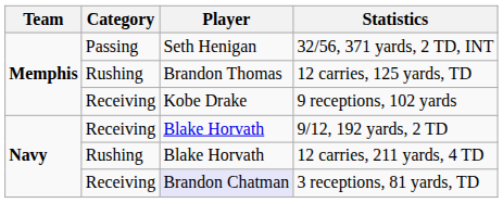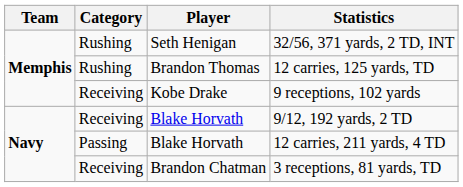32/56, 371 yards, 2 TD, INT | Category: Passing -> Rushing
12 carries, 211 yards, 4 TD | Category: Rushing -> Passing
3 receptions, 81 yards, TD | Player: lavender background -> no background
